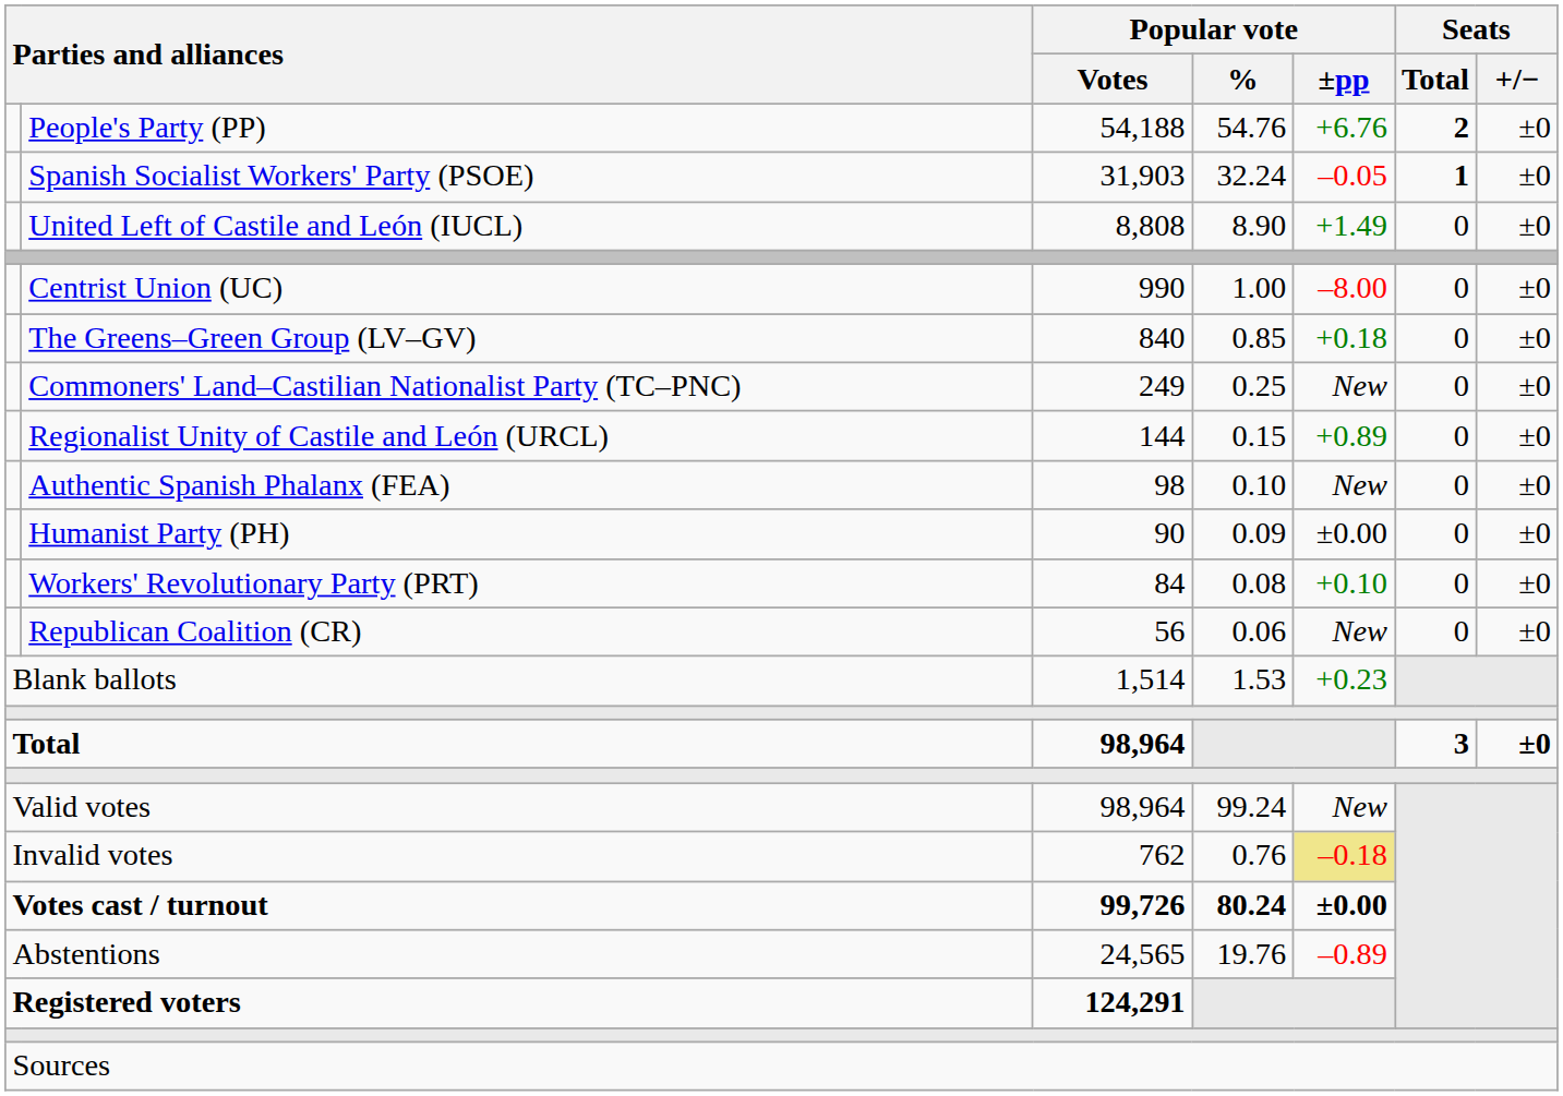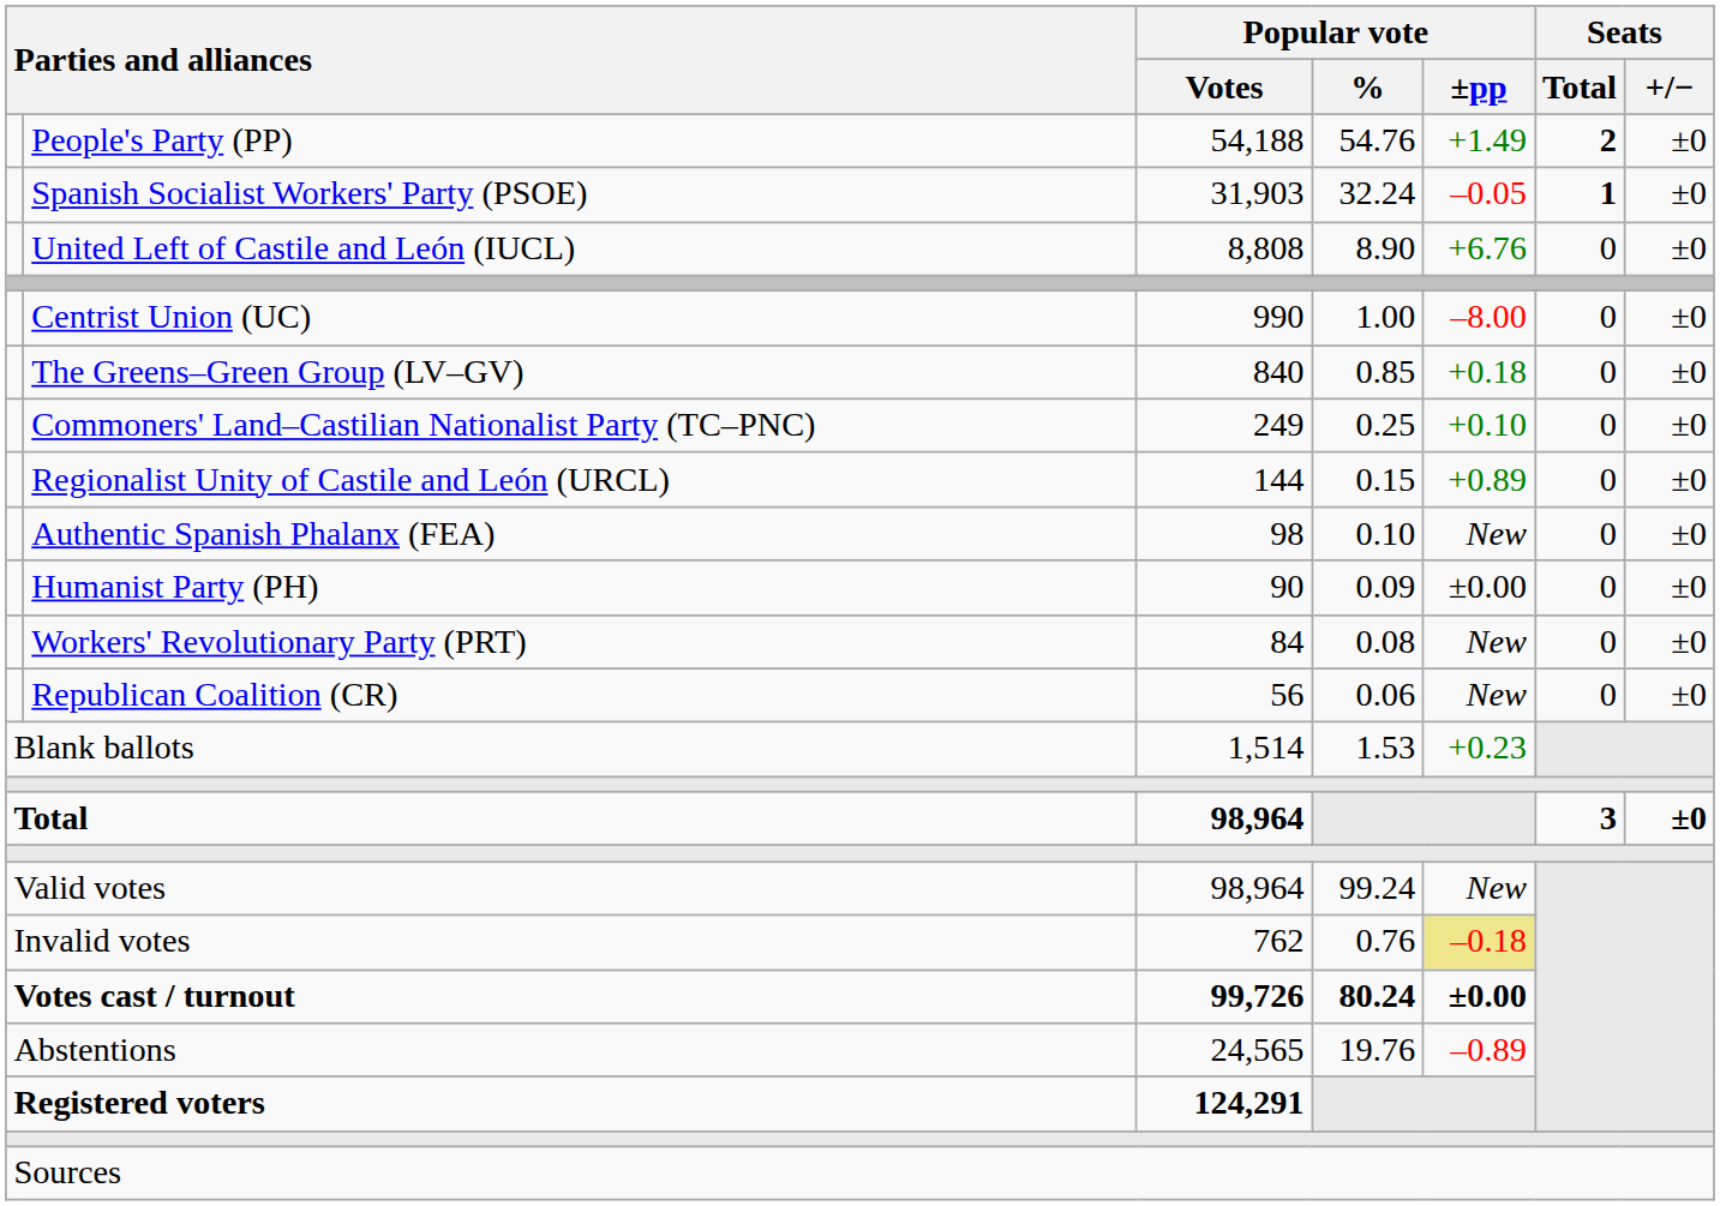People's Party (PP) | Popular vote / ±pp: +6.76 -> +1.49
United Left of Castile and León (IUCL) | Popular vote / ±pp: +1.49 -> +6.76
Commoners' Land–Castilian Nationalist Party (TC–PNC) | Popular vote / ±pp: New -> +0.10
Workers' Revolutionary Party (PRT) | Popular vote / ±pp: +0.10 -> New
